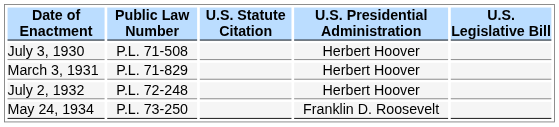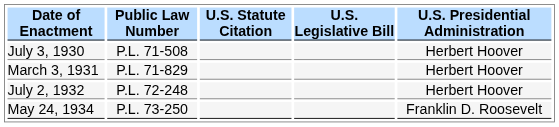columns swapped: U.S. Legislative Bill <-> U.S. Presidential Administration
